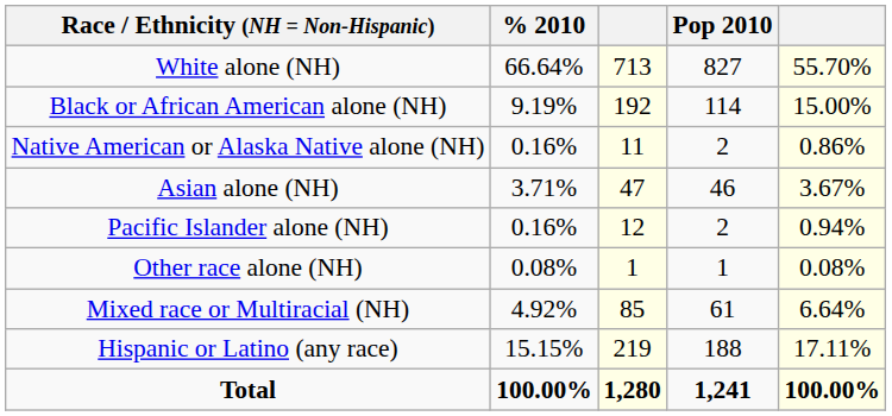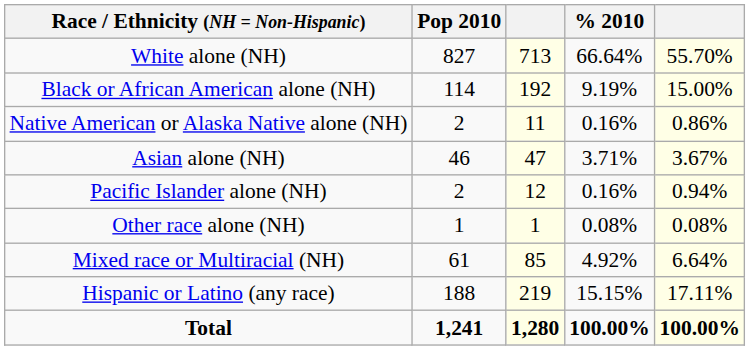columns swapped: Pop 2010 <-> % 2010
